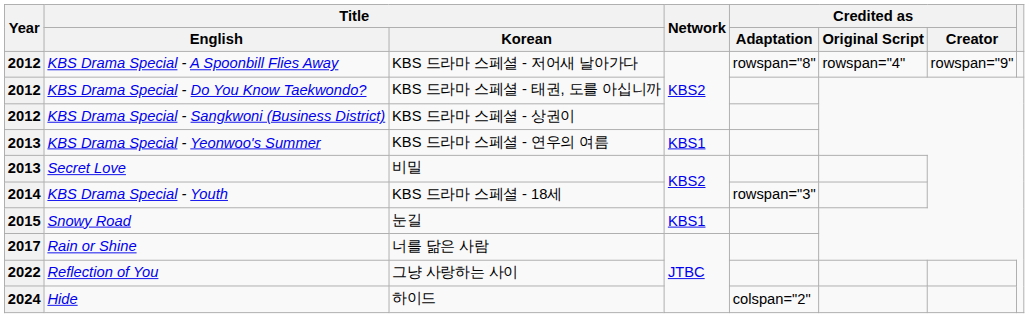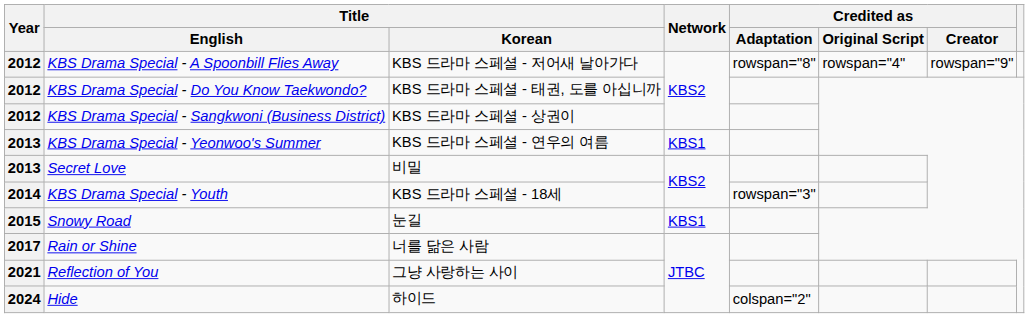Reflection of You | Year: 2022 -> 2021
